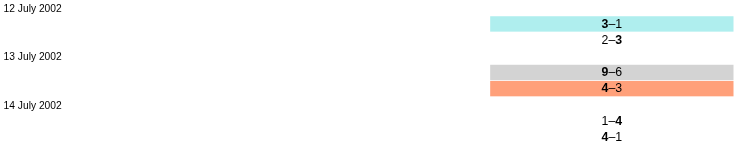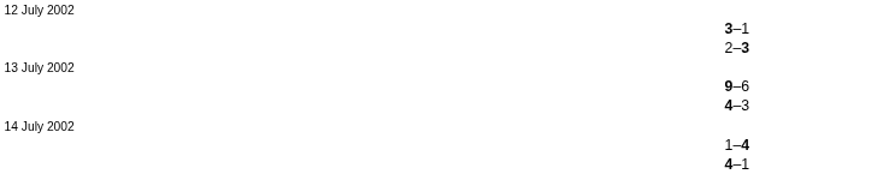3–1 | column 2: paleturquoise background -> no background
9–6 | column 2: lightgrey background -> no background
4–3 | column 2: lightsalmon background -> no background
